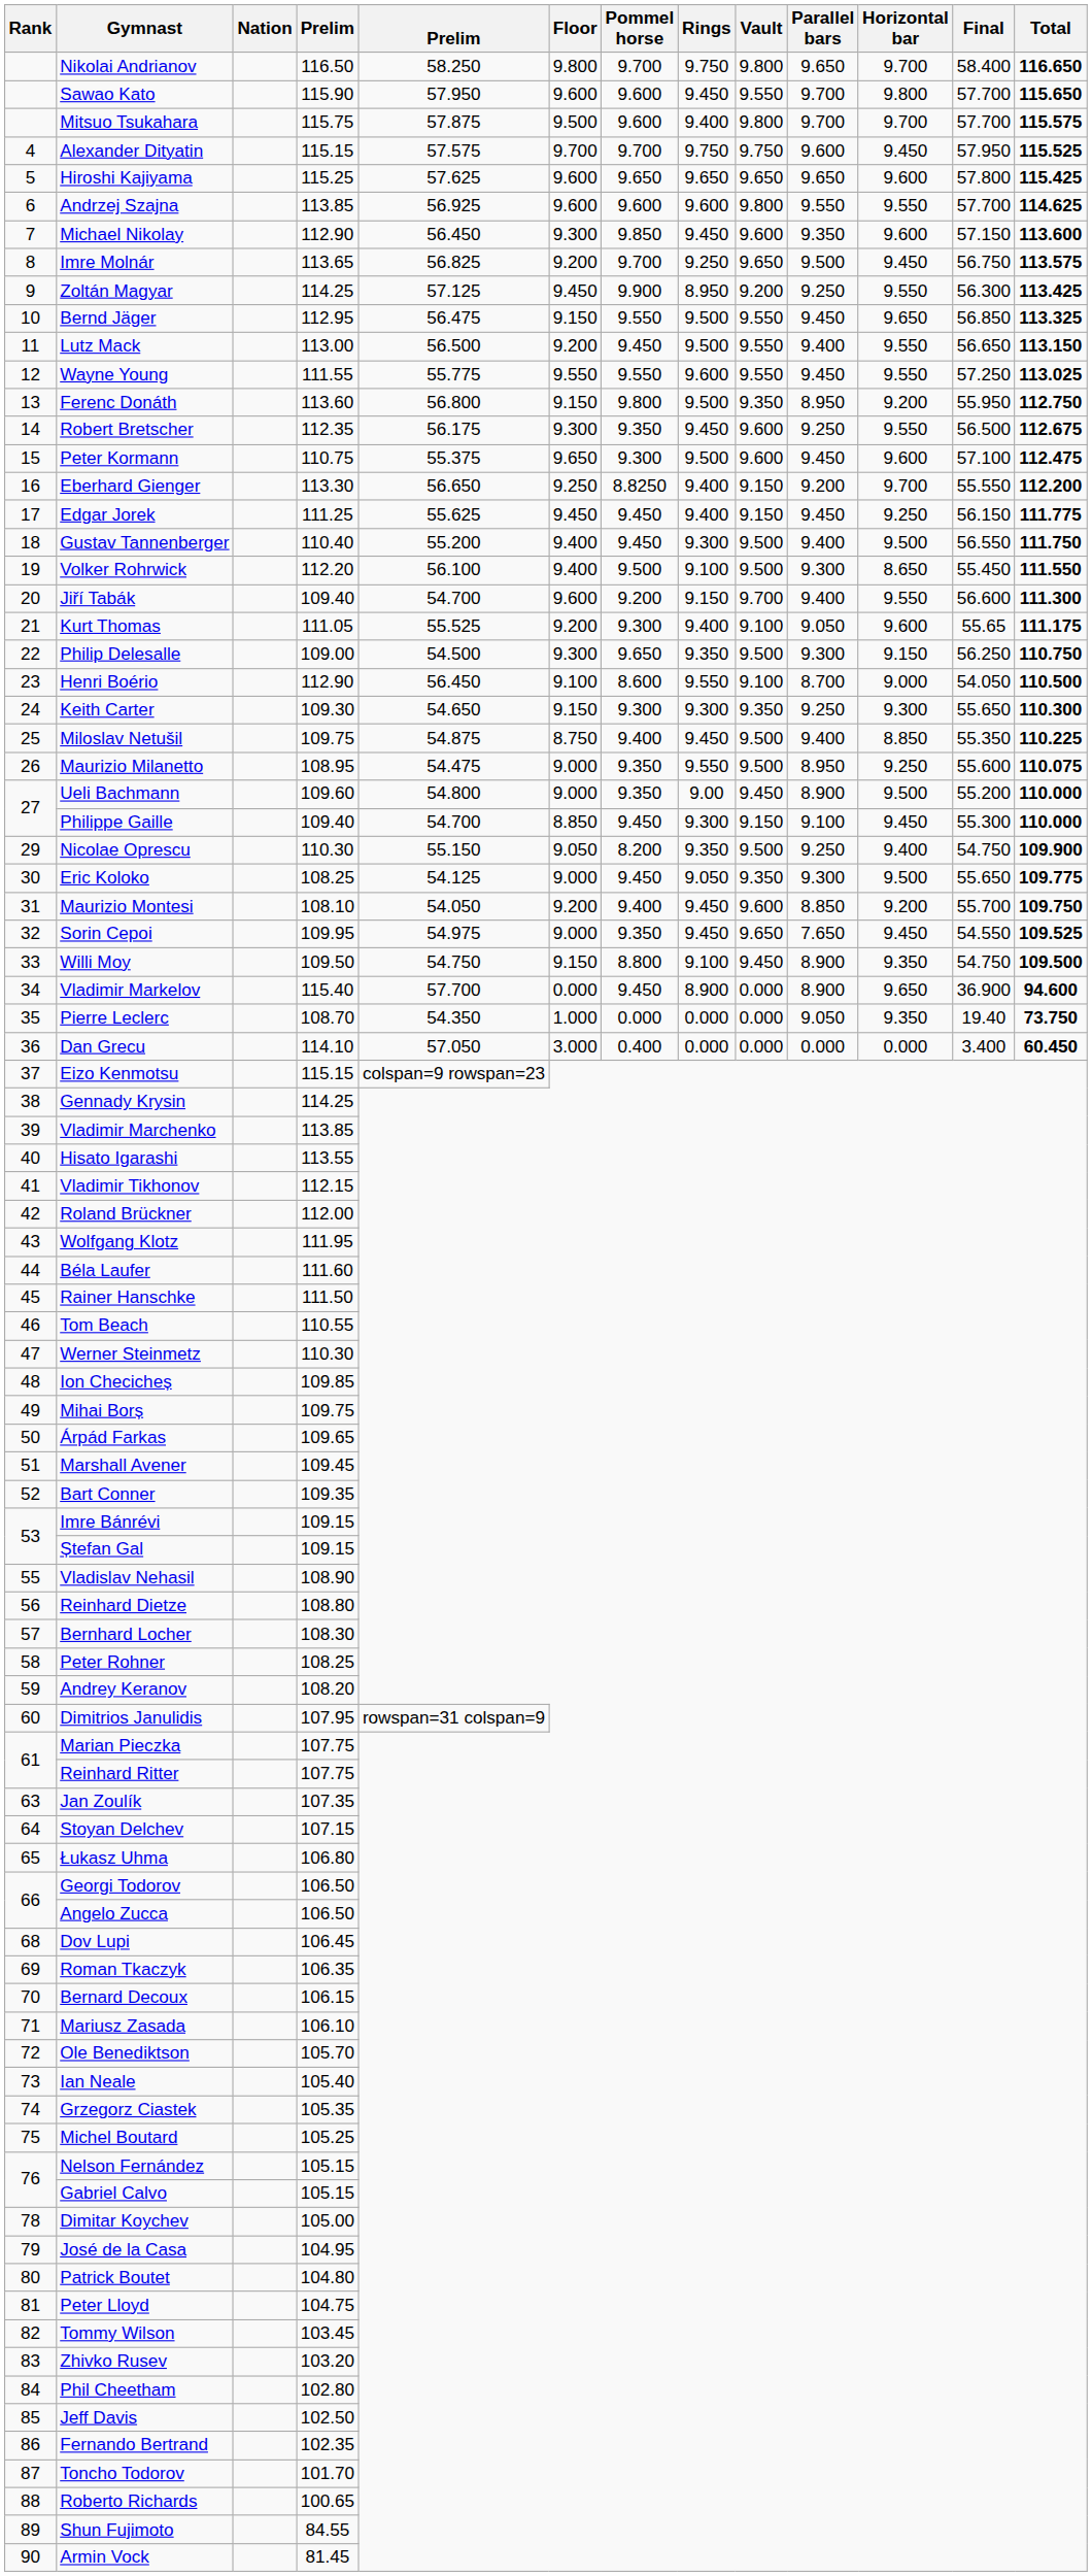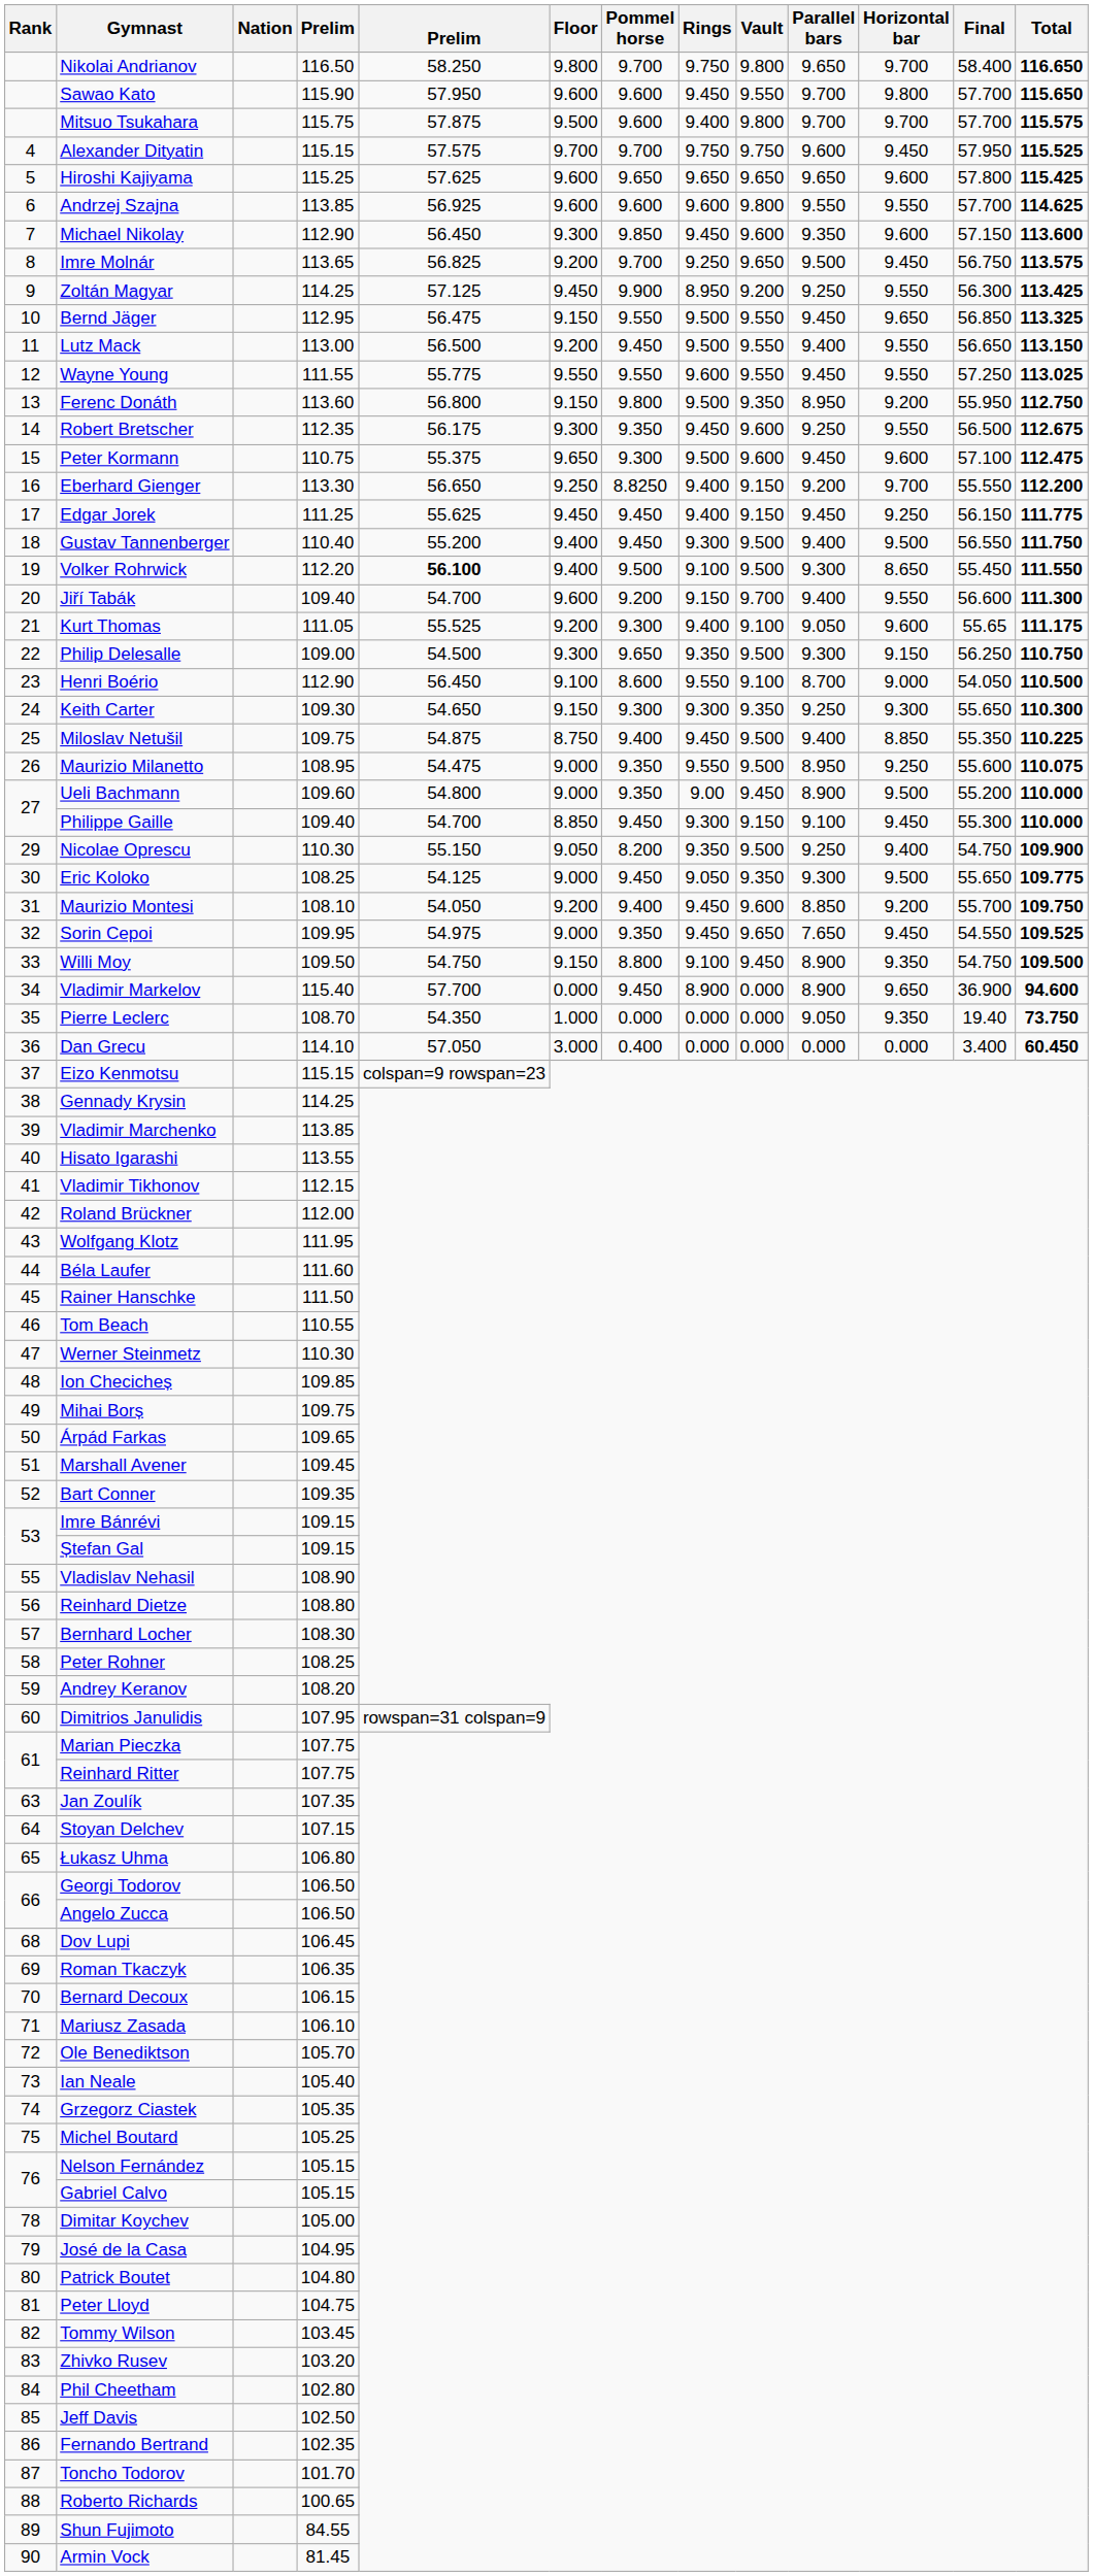Volker Rohrwick | column 5: normal -> bold
